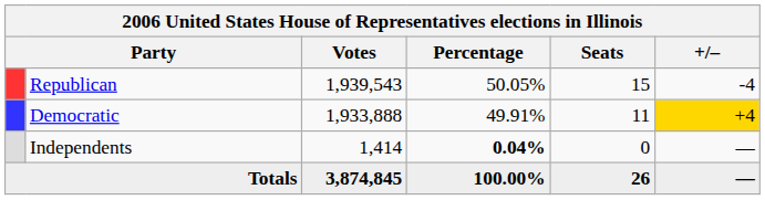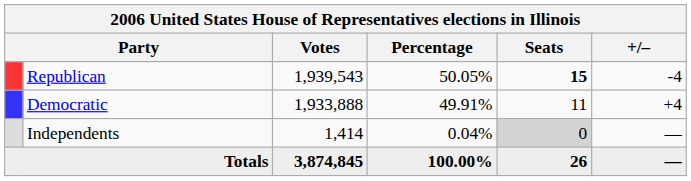Republican | Seats: normal -> bold
Democratic | +/–: gold background -> no background
Independents | Percentage: bold -> normal
Independents | Seats: no background -> lightgrey background
